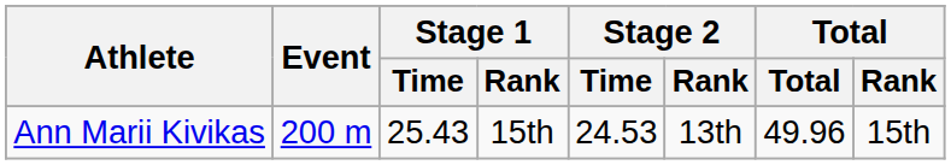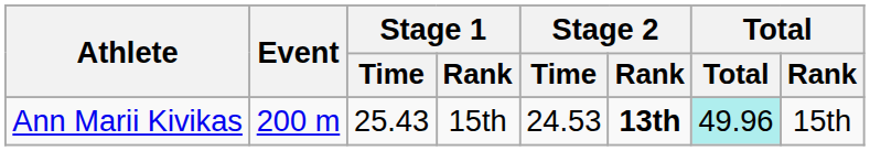Ann Marii Kivikas | Stage 2 / Rank: normal -> bold
Ann Marii Kivikas | Total: no background -> paleturquoise background
